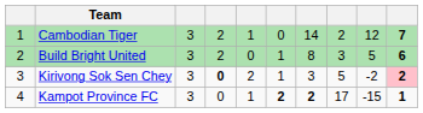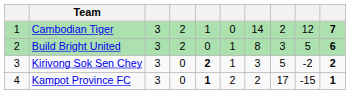Kirivong Sok Sen Chey | column 4: bold -> normal
Kirivong Sok Sen Chey | column 5: normal -> bold
Kirivong Sok Sen Chey | column 10: pink background -> no background
Kampot Province FC | column 5: normal -> bold
Kampot Province FC | column 6: bold -> normal
Kampot Province FC | column 7: bold -> normal
